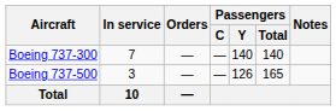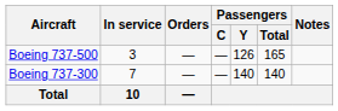rows swapped: Boeing 737-300 <-> Boeing 737-500
